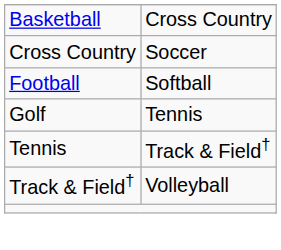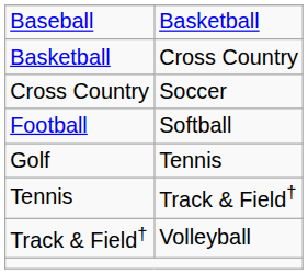+ row: Baseball | Basketball
